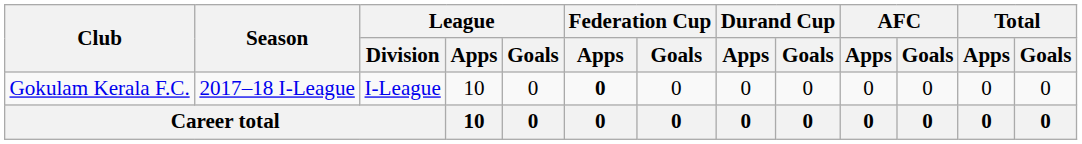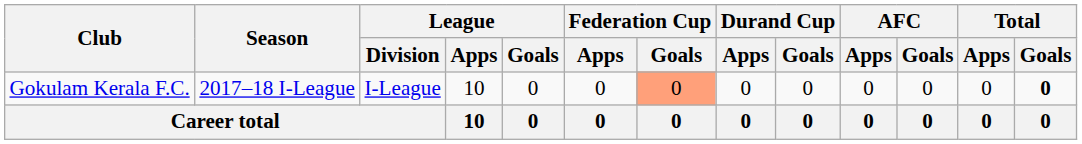Gokulam Kerala F.C. | Federation Cup / Apps: bold -> normal
Gokulam Kerala F.C. | Federation Cup / Goals: no background -> lightsalmon background
Gokulam Kerala F.C. | Total / Goals: normal -> bold
